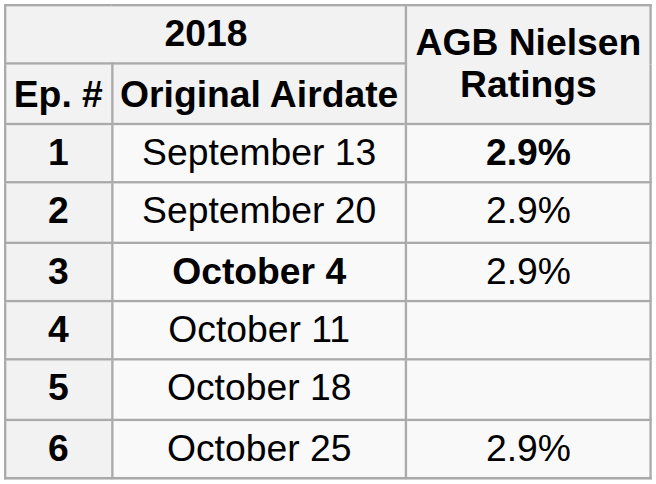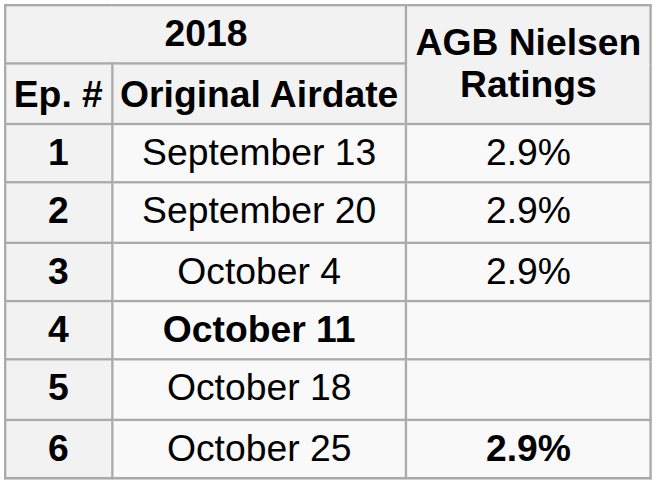1 | AGB Nielsen Ratings: bold -> normal
3 | 2018 / Original Airdate: bold -> normal
4 | 2018 / Original Airdate: normal -> bold
6 | AGB Nielsen Ratings: normal -> bold
